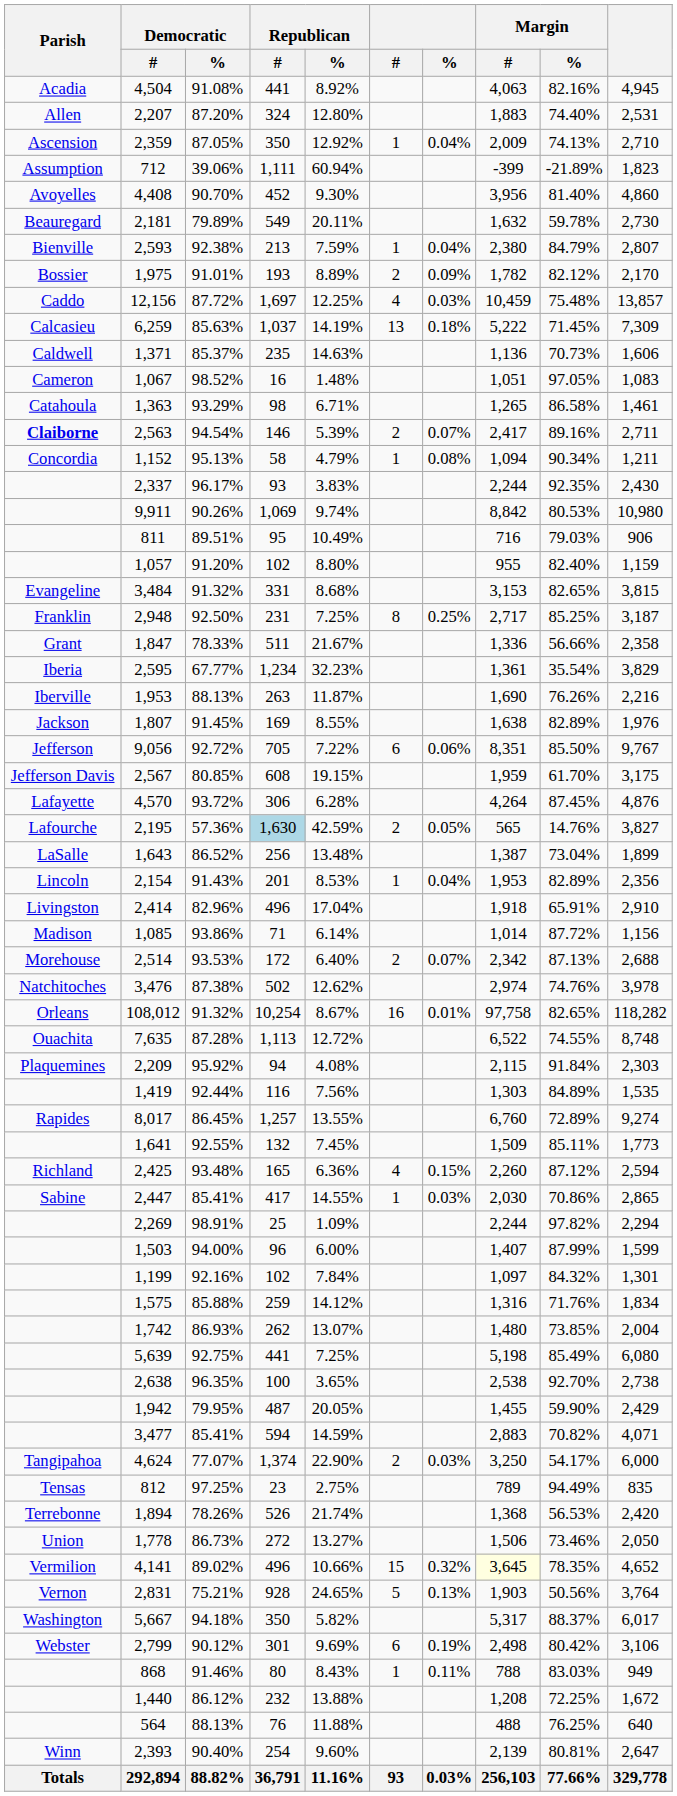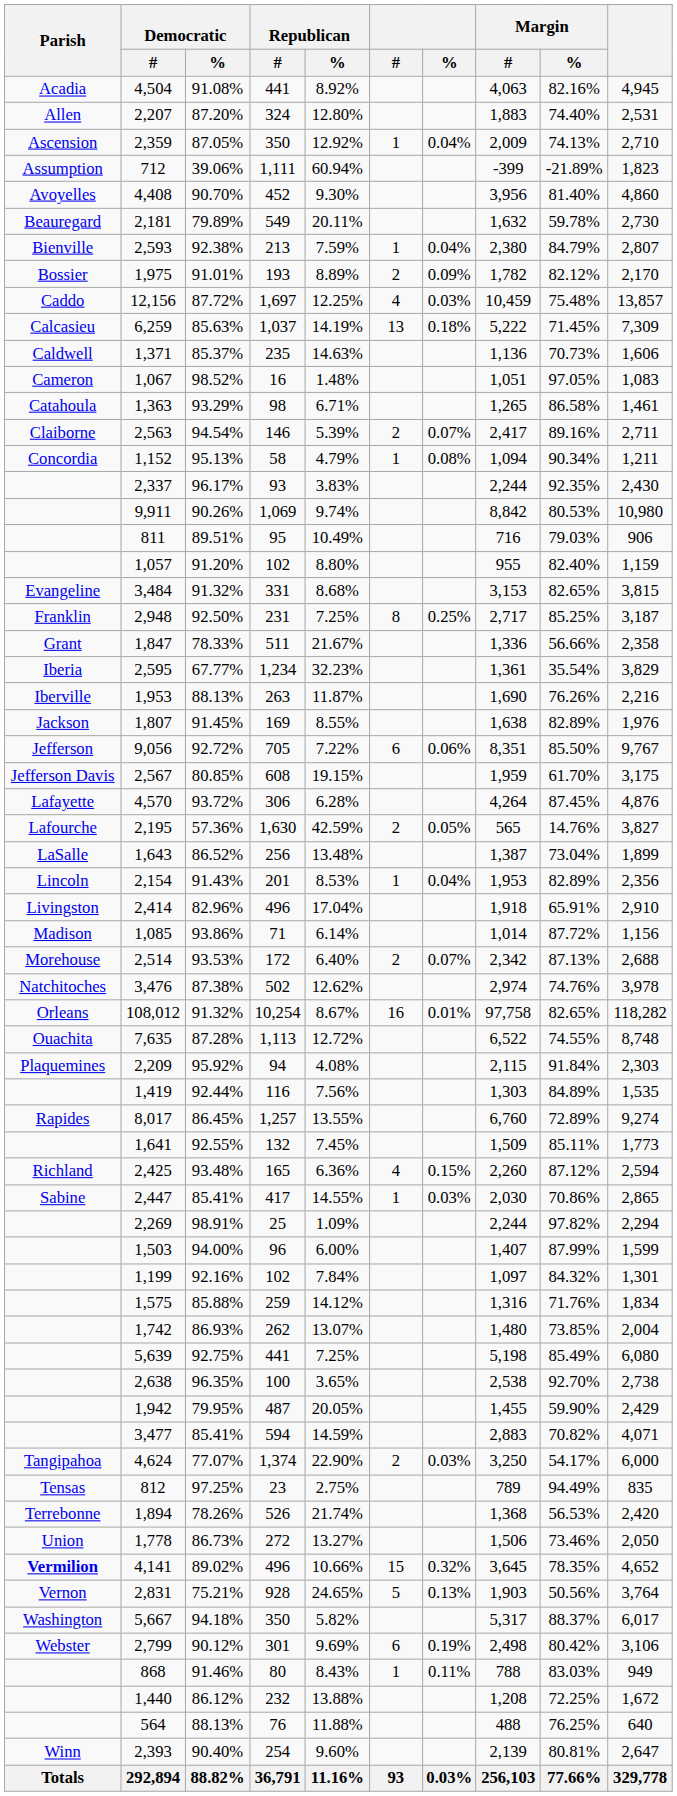2,563 | Parish: bold -> normal
2,195 | Republican / #: lightblue background -> no background
4,141 | Parish: normal -> bold
4,141 | Margin / #: lightyellow background -> no background
